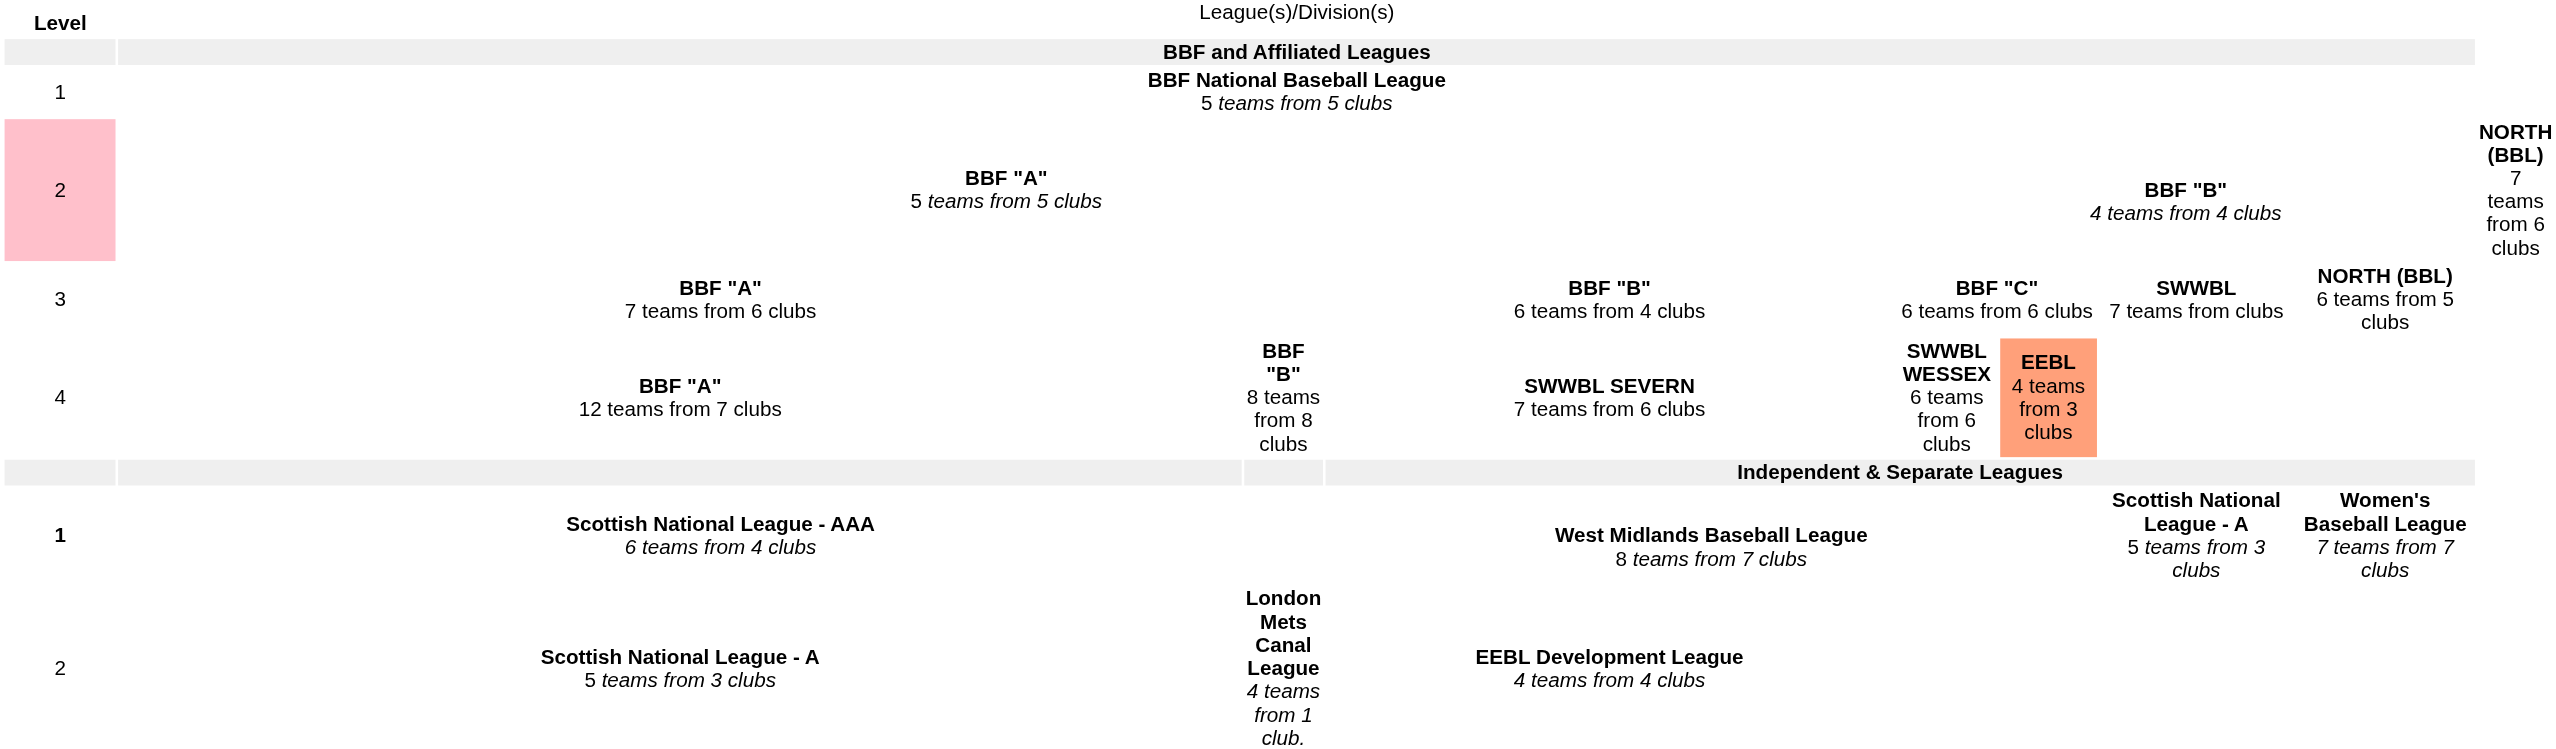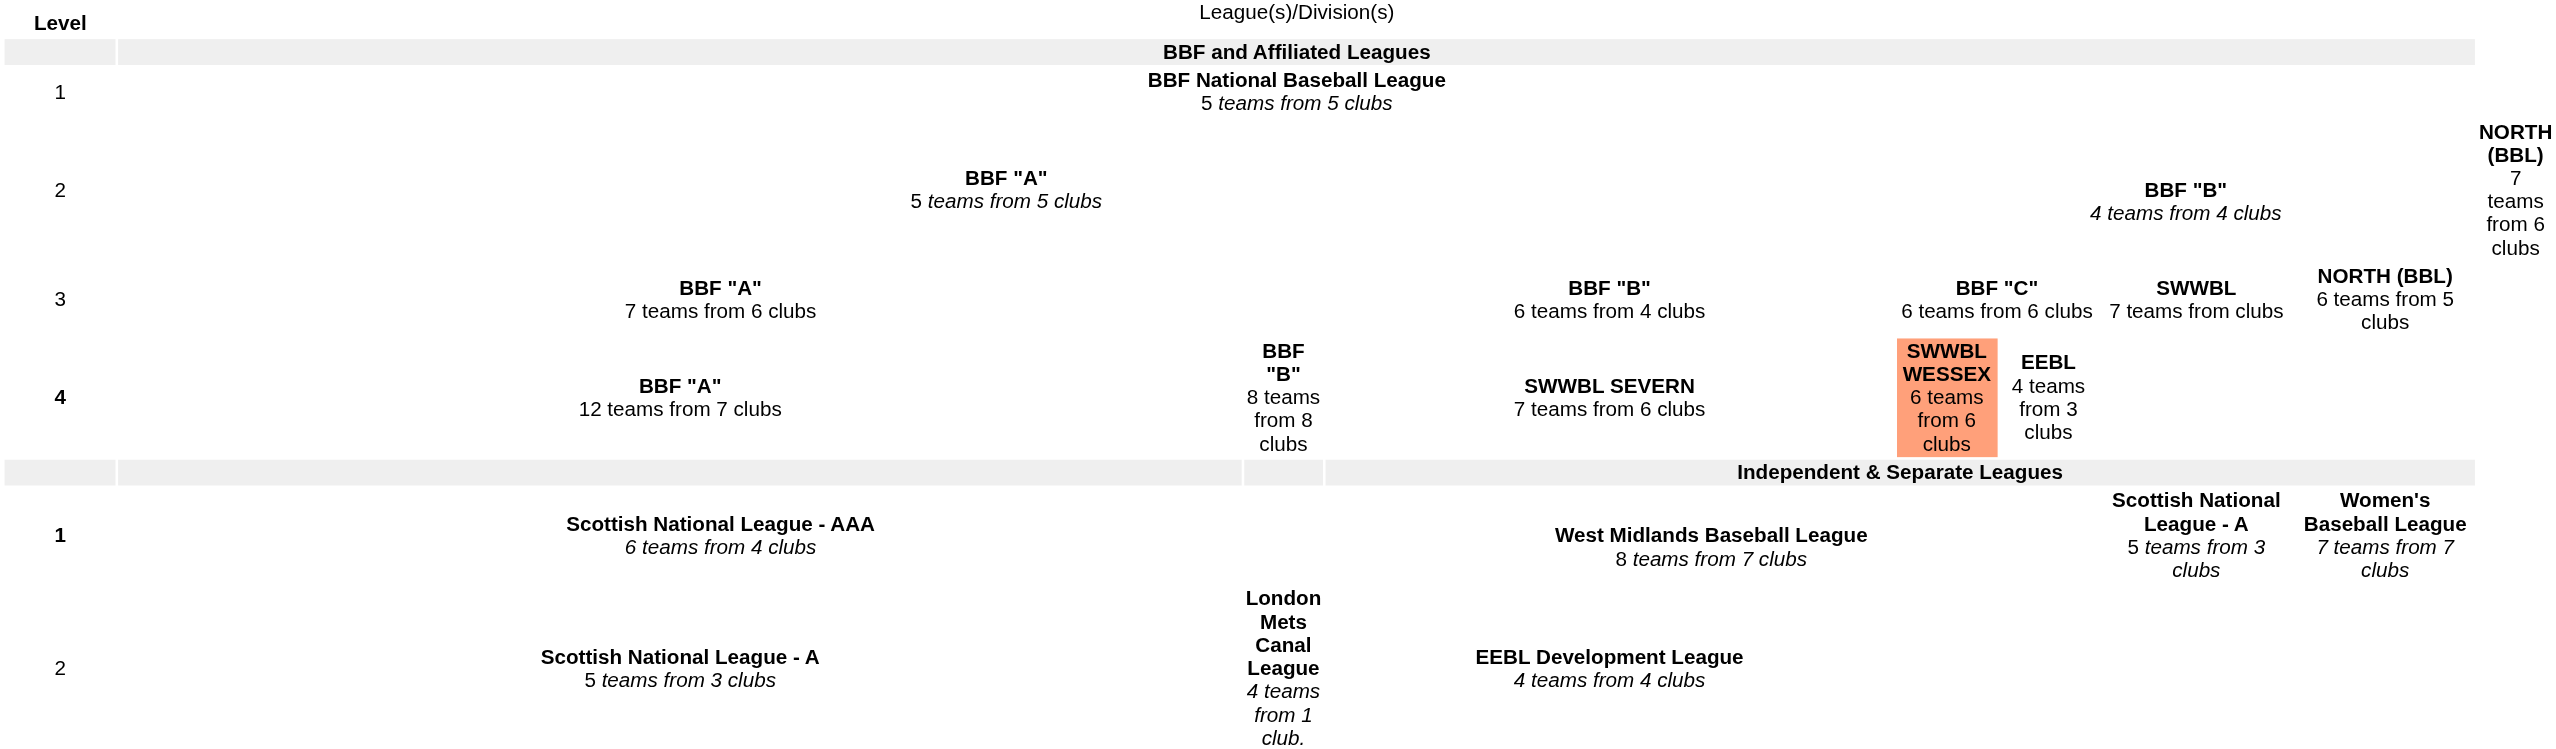BBF "A" 5 teams from 5 clubs | column 1: pink background -> no background
BBF "A" 12 teams from 7 clubs | column 1: normal -> bold
BBF "A" 12 teams from 7 clubs | column 5: no background -> lightsalmon background
BBF "A" 12 teams from 7 clubs | column 6: lightsalmon background -> no background
